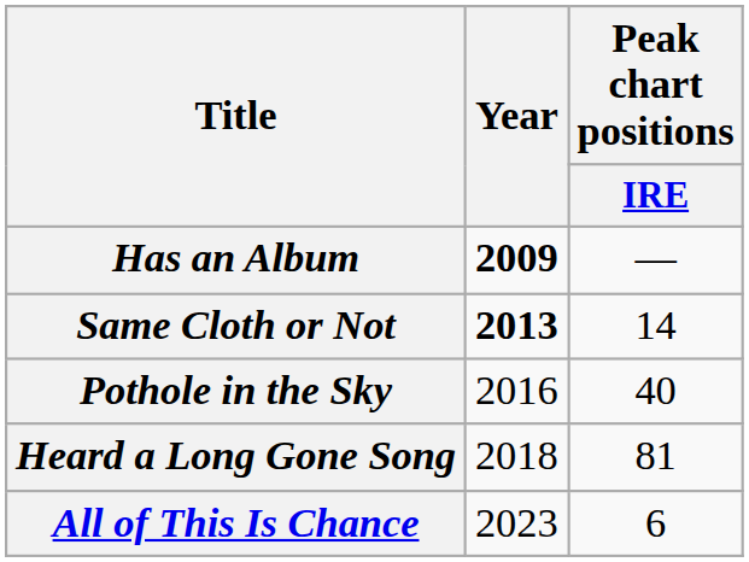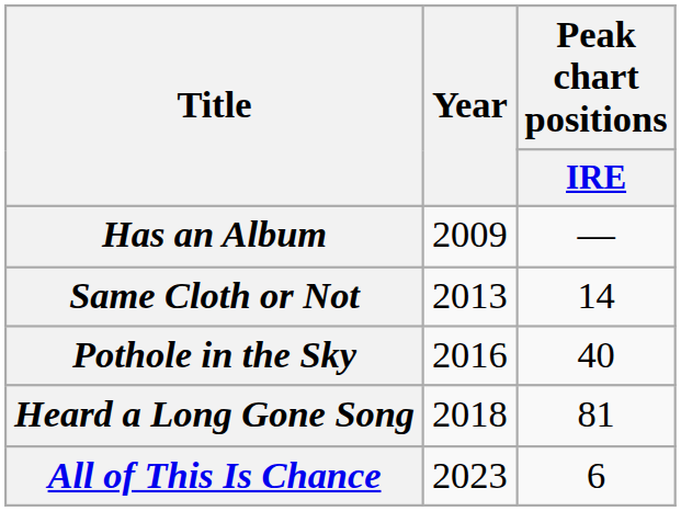Has an Album | Year: bold -> normal
Same Cloth or Not | Year: bold -> normal
